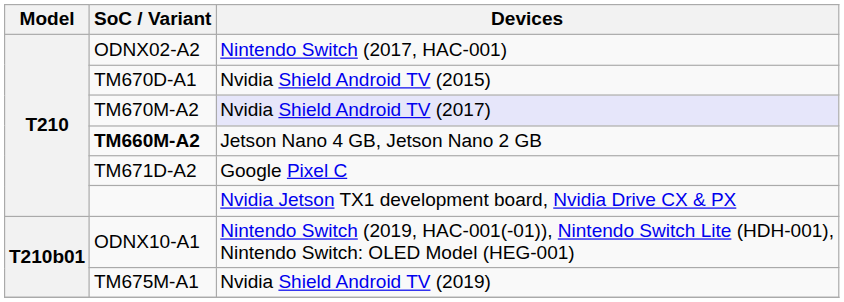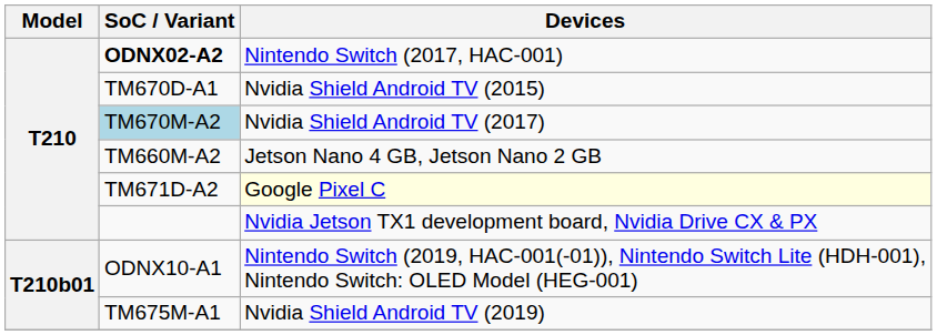ODNX02-A2 | SoC / Variant: normal -> bold
TM670M-A2 | SoC / Variant: no background -> lightblue background
TM670M-A2 | Devices: lavender background -> no background
TM660M-A2 | SoC / Variant: bold -> normal
TM671D-A2 | Devices: no background -> lightyellow background
